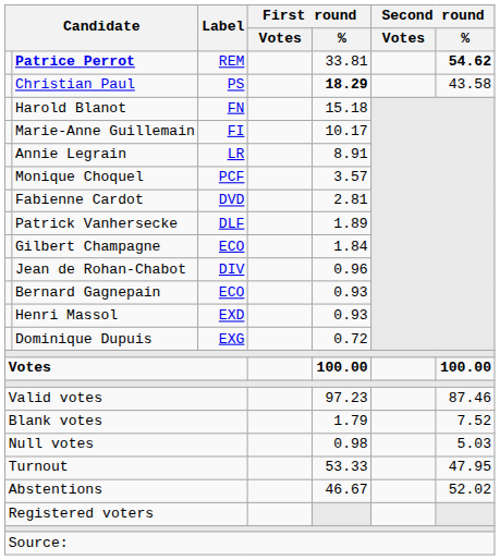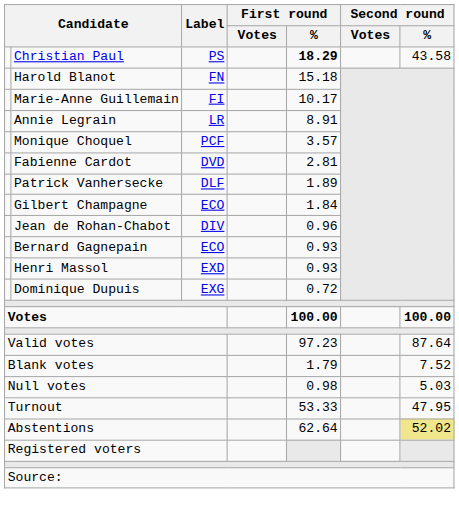- row: Patrice Perrot | REM | 33.81 | 54.62
Valid votes | Second round / %: 87.46 -> 87.64
Abstentions | First round / %: 46.67 -> 62.64
Abstentions | Second round / %: no background -> khaki background
